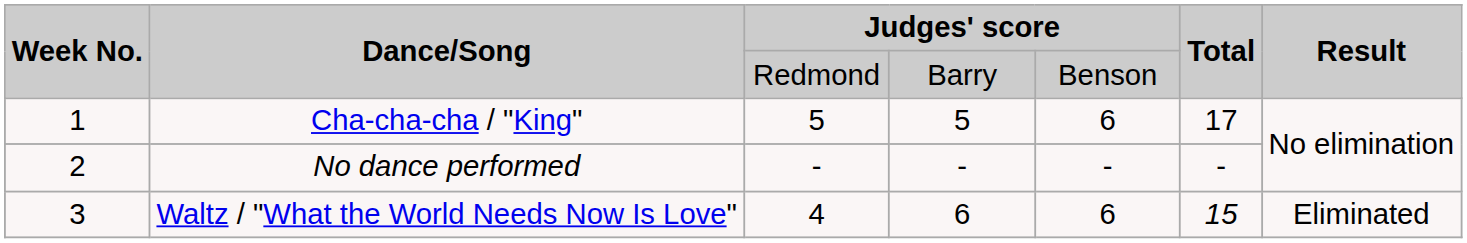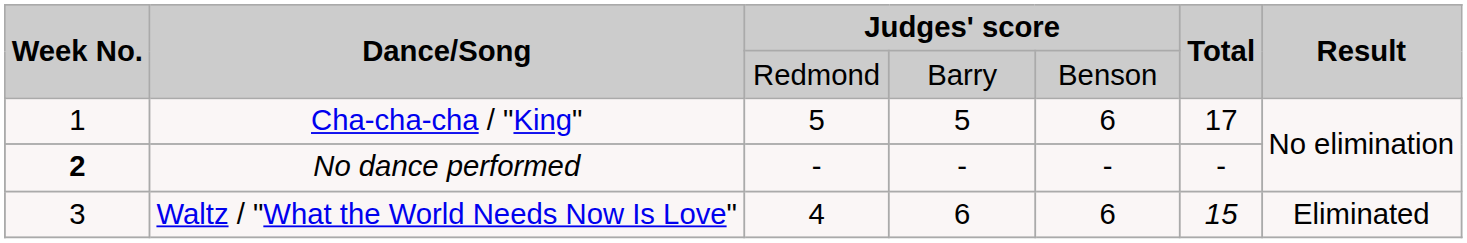No dance performed | Week No.: normal -> bold
